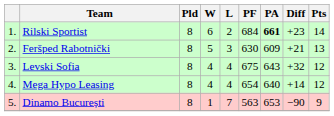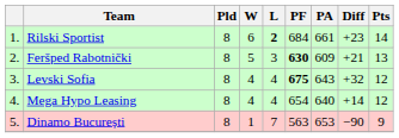Rilski Sportist | L: normal -> bold
Rilski Sportist | PA: bold -> normal
Feršped Rabotnički | PF: normal -> bold
Levski Sofia | PF: normal -> bold
